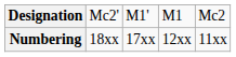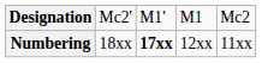Numbering | column 3: normal -> bold
